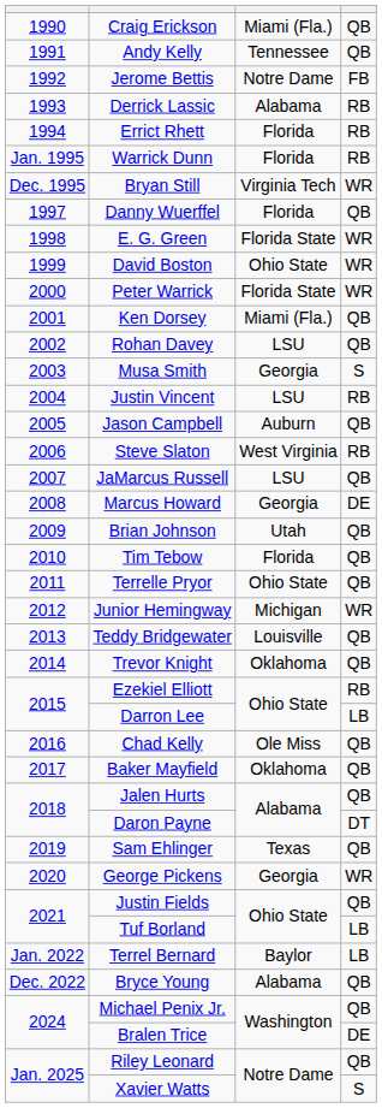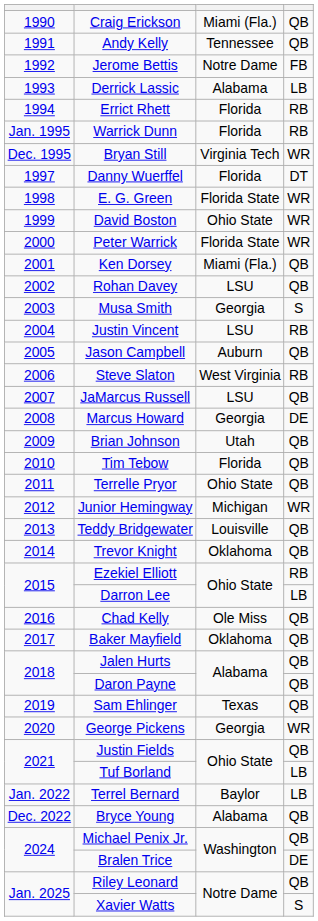Derrick Lassic | column 4: RB -> LB
Danny Wuerffel | column 4: QB -> DT
Daron Payne | column 4: DT -> QB
